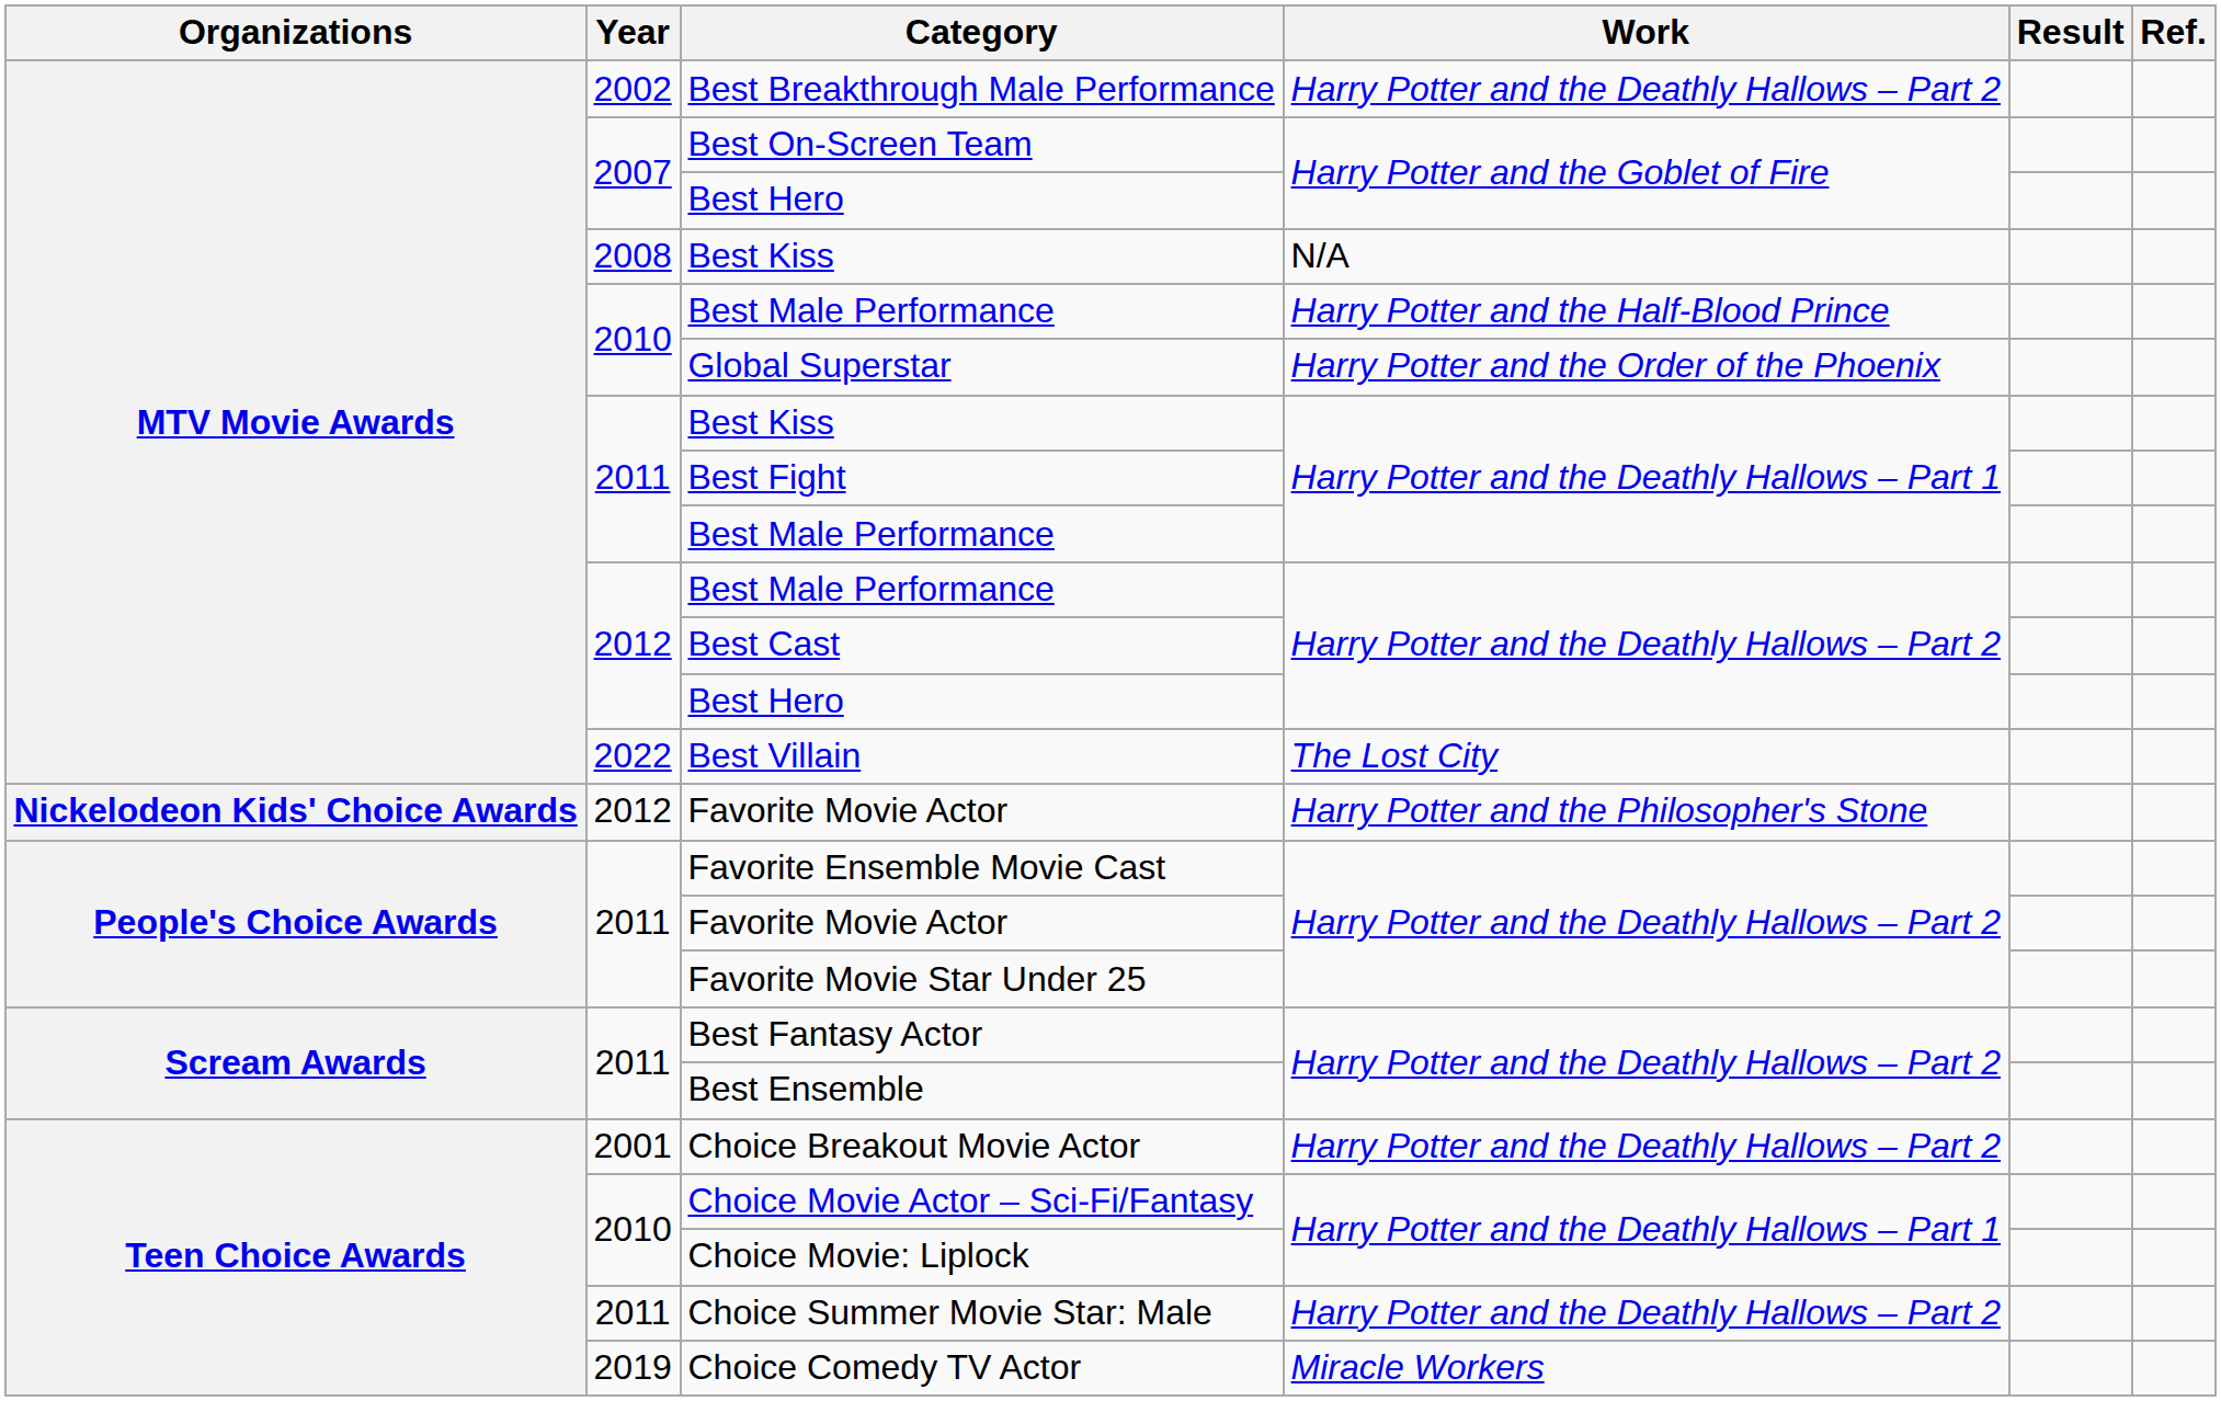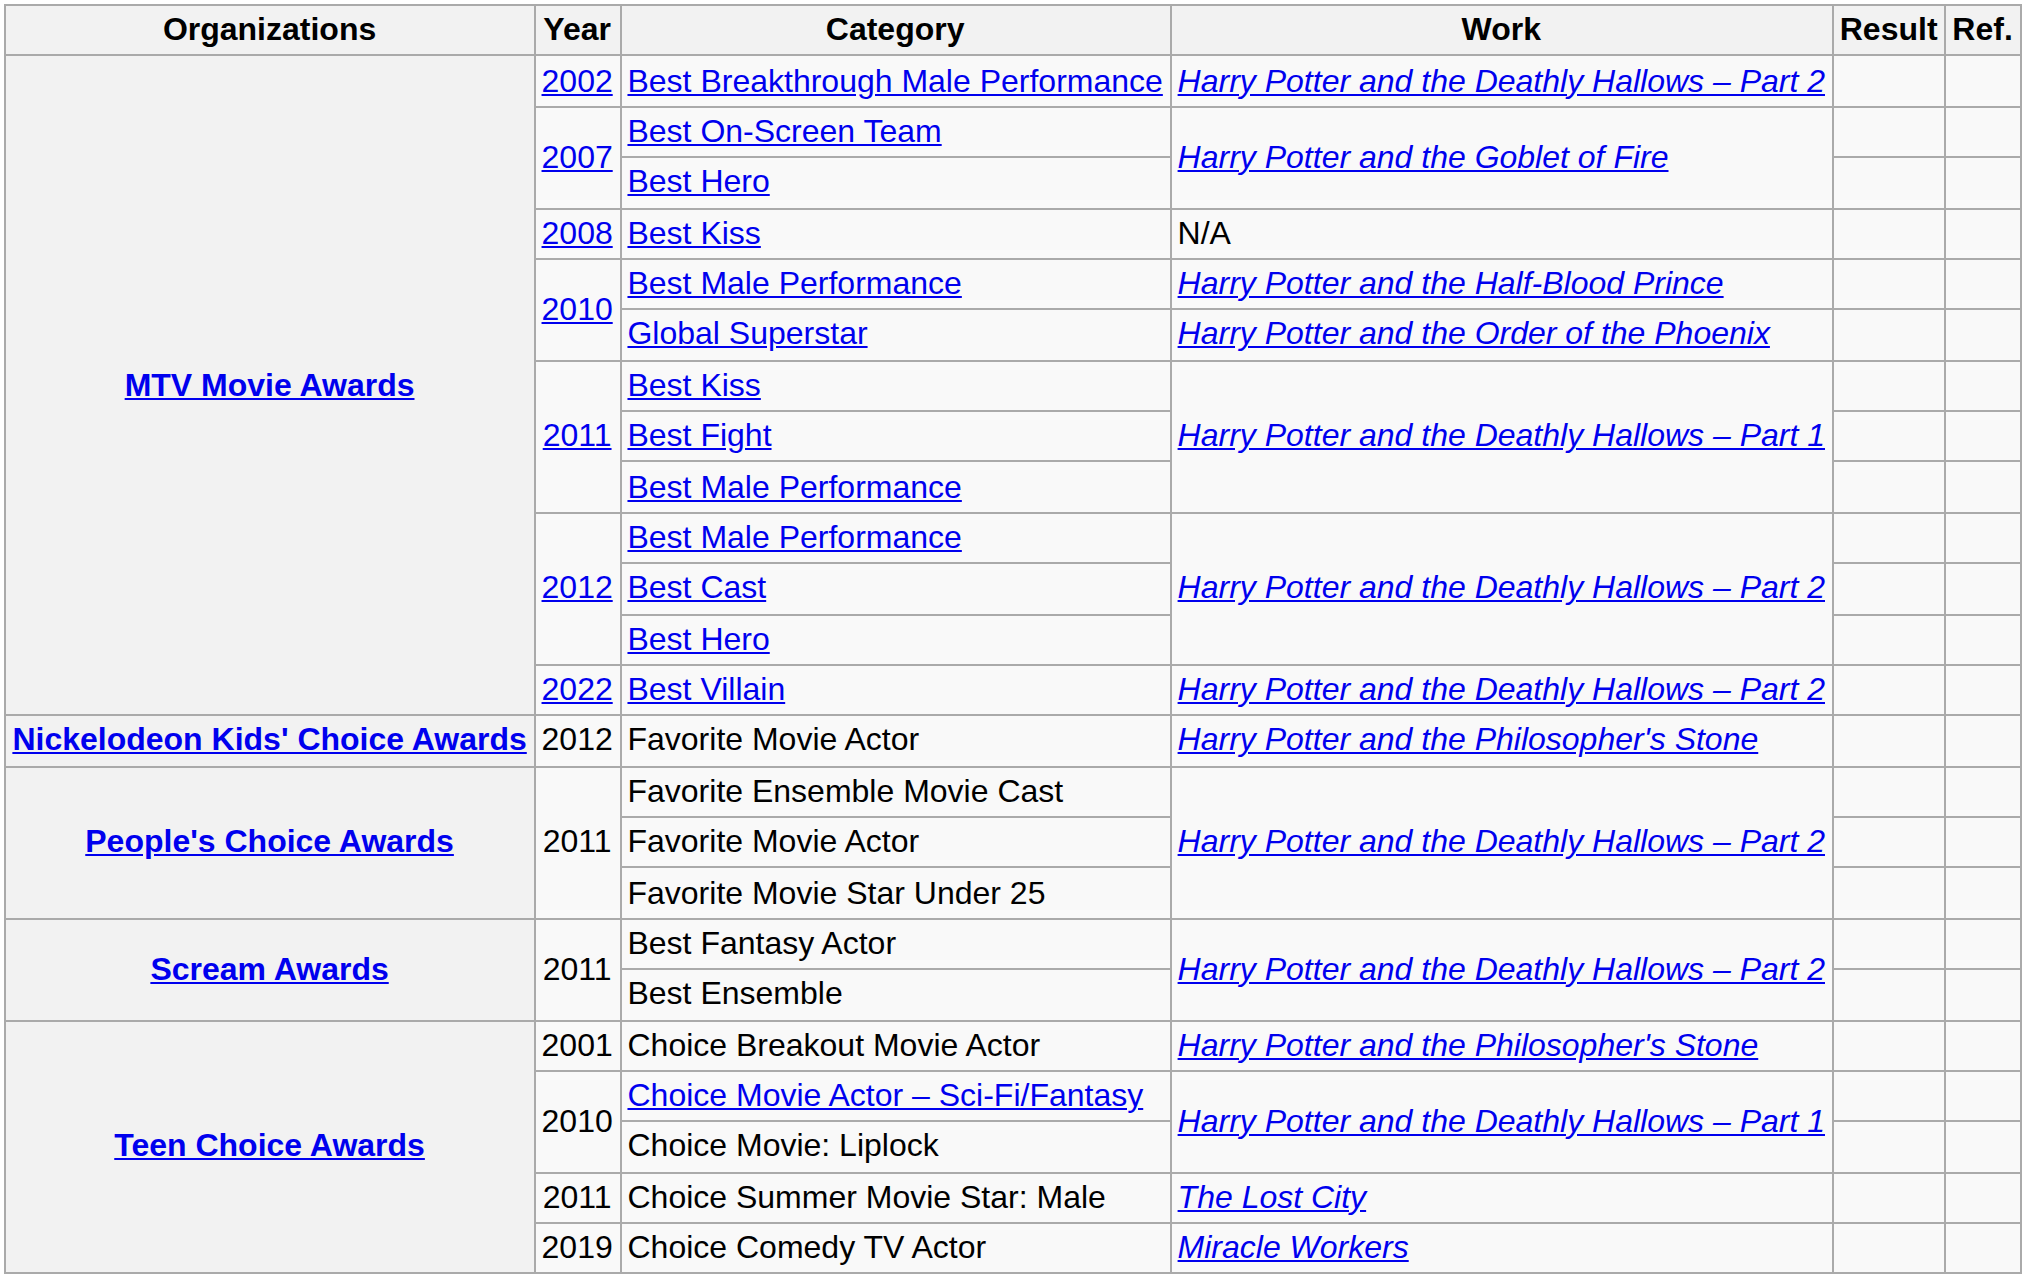Best Villain | Work: The Lost City -> Harry Potter and the Deathly Hallows – Part 2
Choice Breakout Movie Actor | Work: Harry Potter and the Deathly Hallows – Part 2 -> Harry Potter and the Philosopher's Stone
Choice Summer Movie Star: Male | Work: Harry Potter and the Deathly Hallows – Part 2 -> The Lost City
